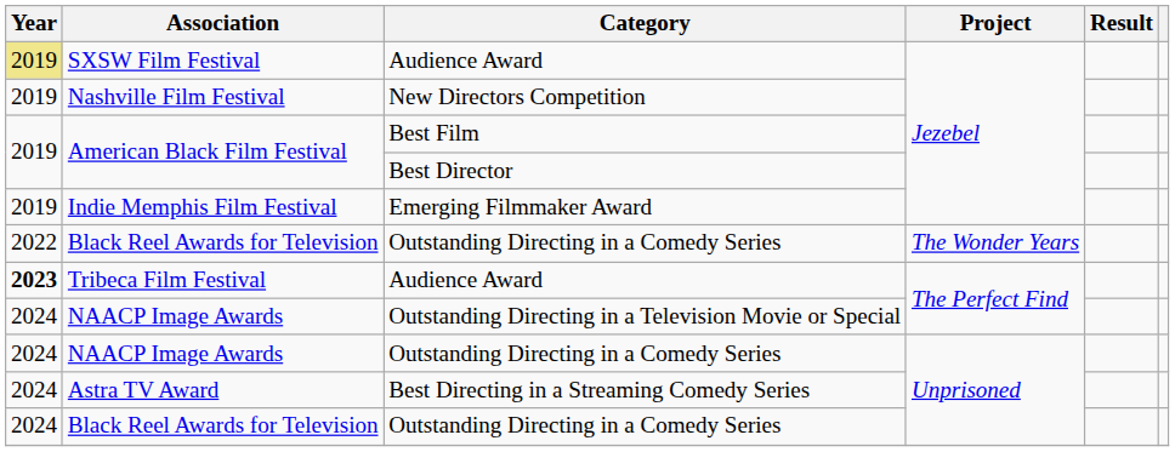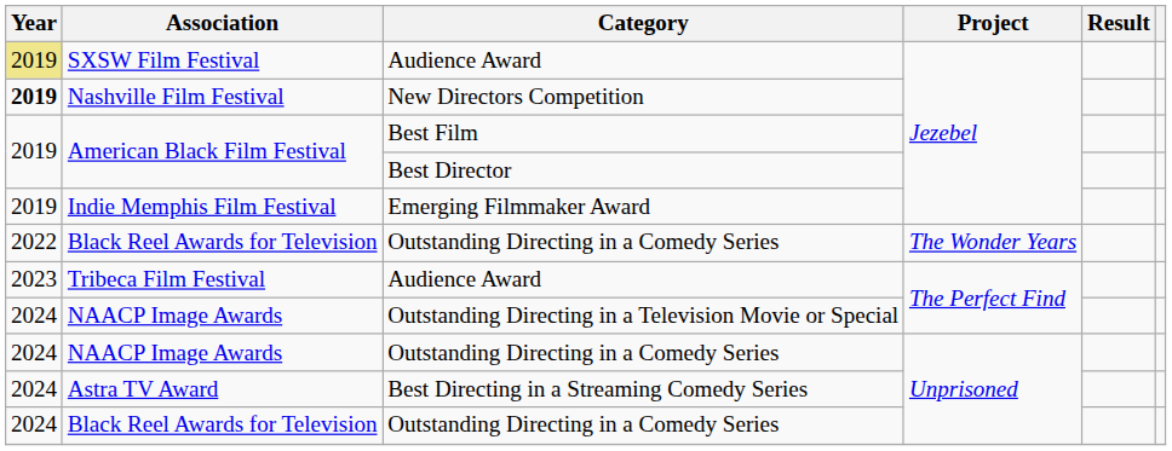Nashville Film Festival | Year: normal -> bold
Tribeca Film Festival | Year: bold -> normal
